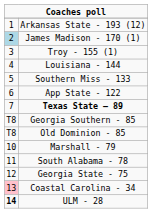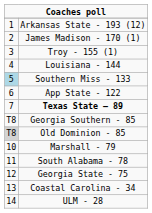James Madison - 170 (1) | column 1: lightblue background -> no background
Southern Miss - 133 | column 1: no background -> lightblue background
Old Dominion - 85 | column 1: no background -> lightgrey background
Coastal Carolina - 34 | column 1: pink background -> no background
ULM - 28 | column 1: bold -> normal
